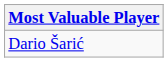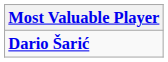row 2 | column 1: normal -> bold
